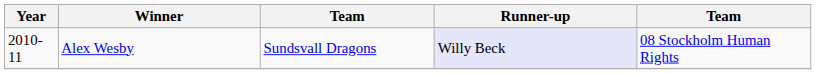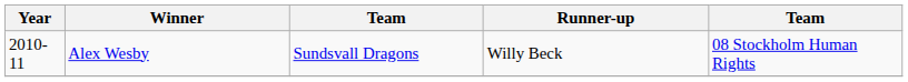Alex Wesby | Runner-up: lavender background -> no background
